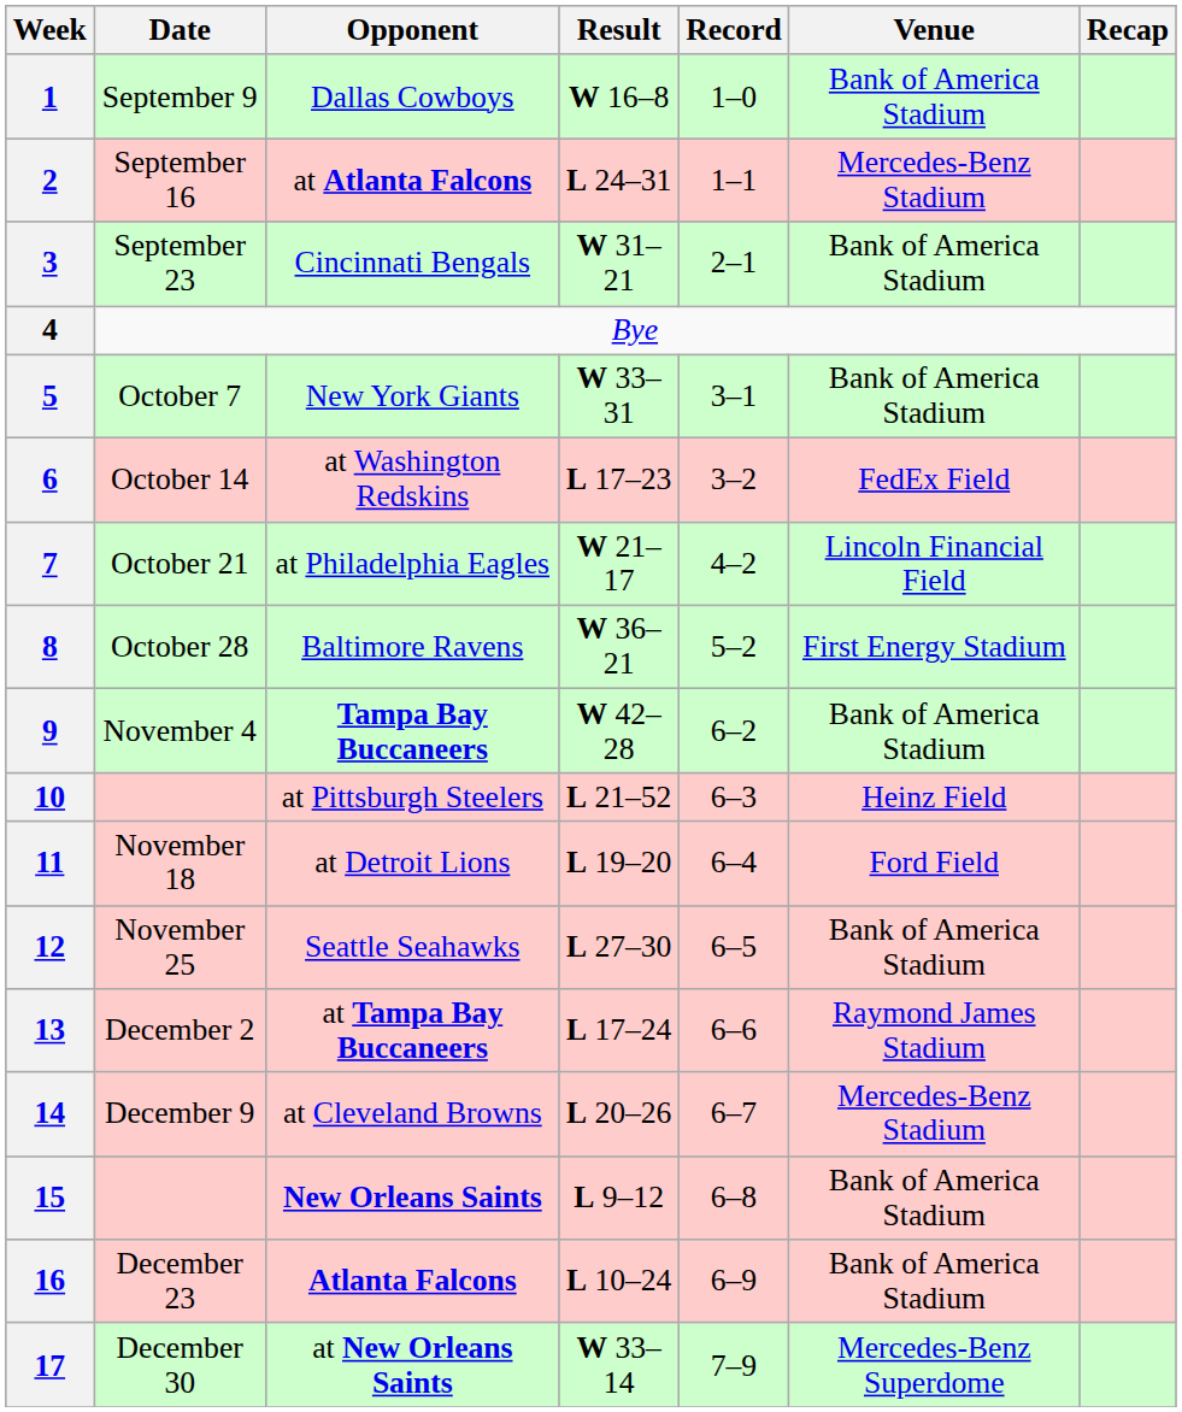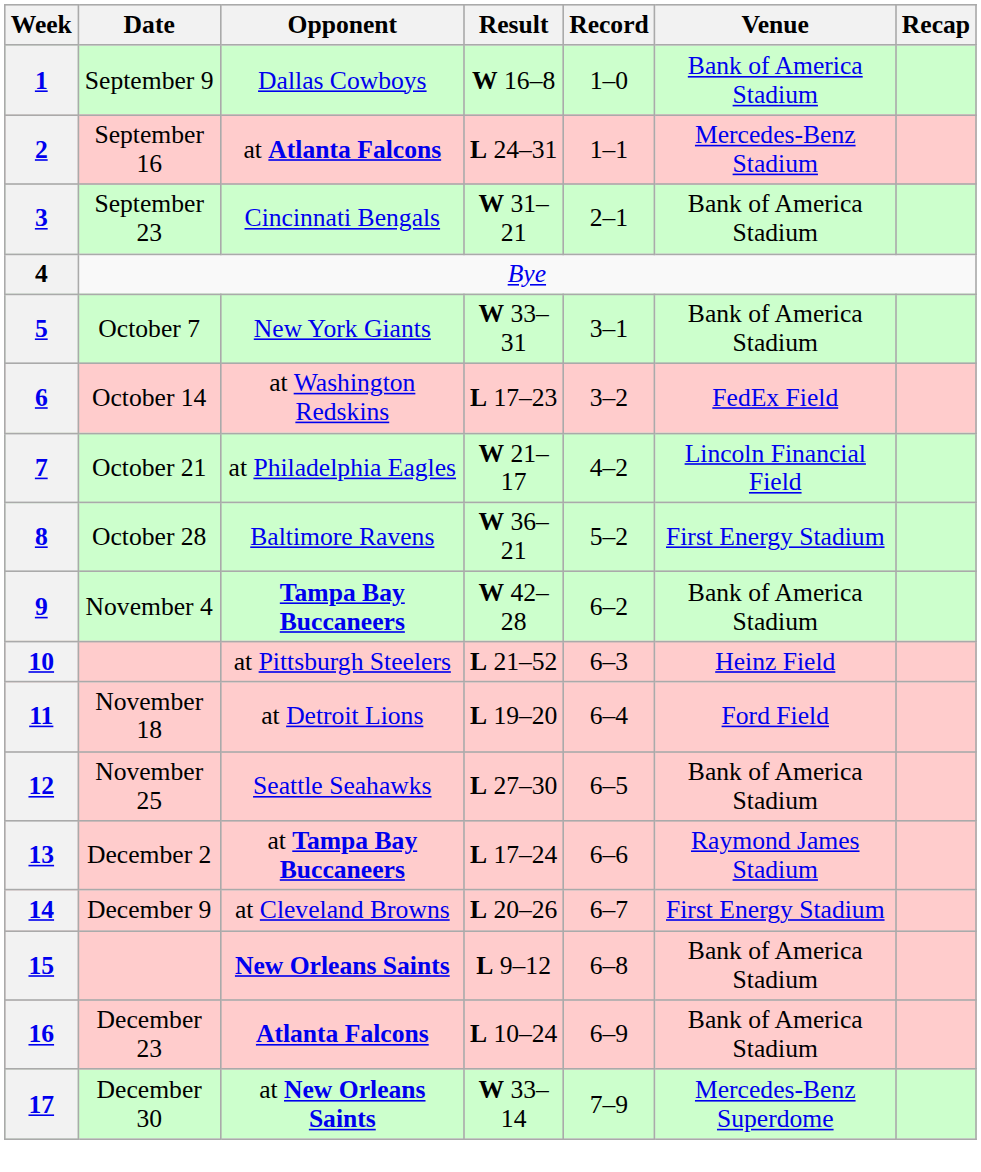14 | Venue: Mercedes-Benz Stadium -> First Energy Stadium
